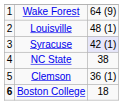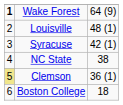Wake Forest | column 1: normal -> bold
Syracuse | column 3: lavender background -> no background
Clemson | column 1: no background -> khaki background
Boston College | column 1: bold -> normal
